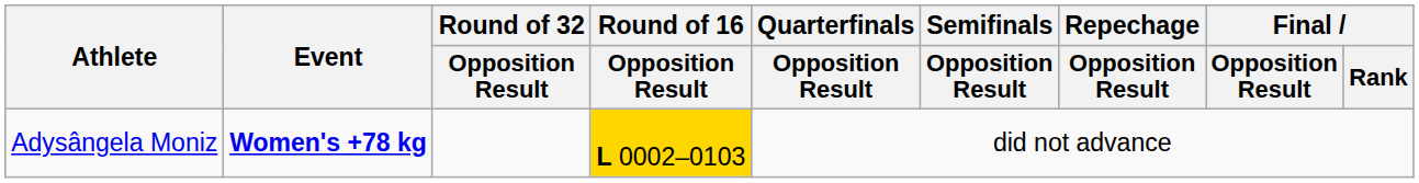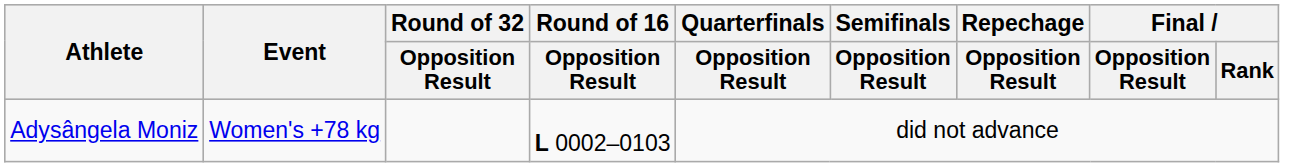Adysângela Moniz | Event: bold -> normal
Adysângela Moniz | Round of 16 / Opposition Result: gold background -> no background
